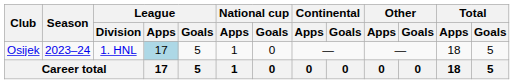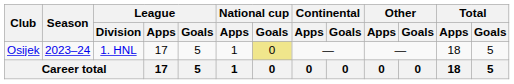Osijek | League / Apps: lightblue background -> no background
Osijek | National cup / Goals: no background -> khaki background
